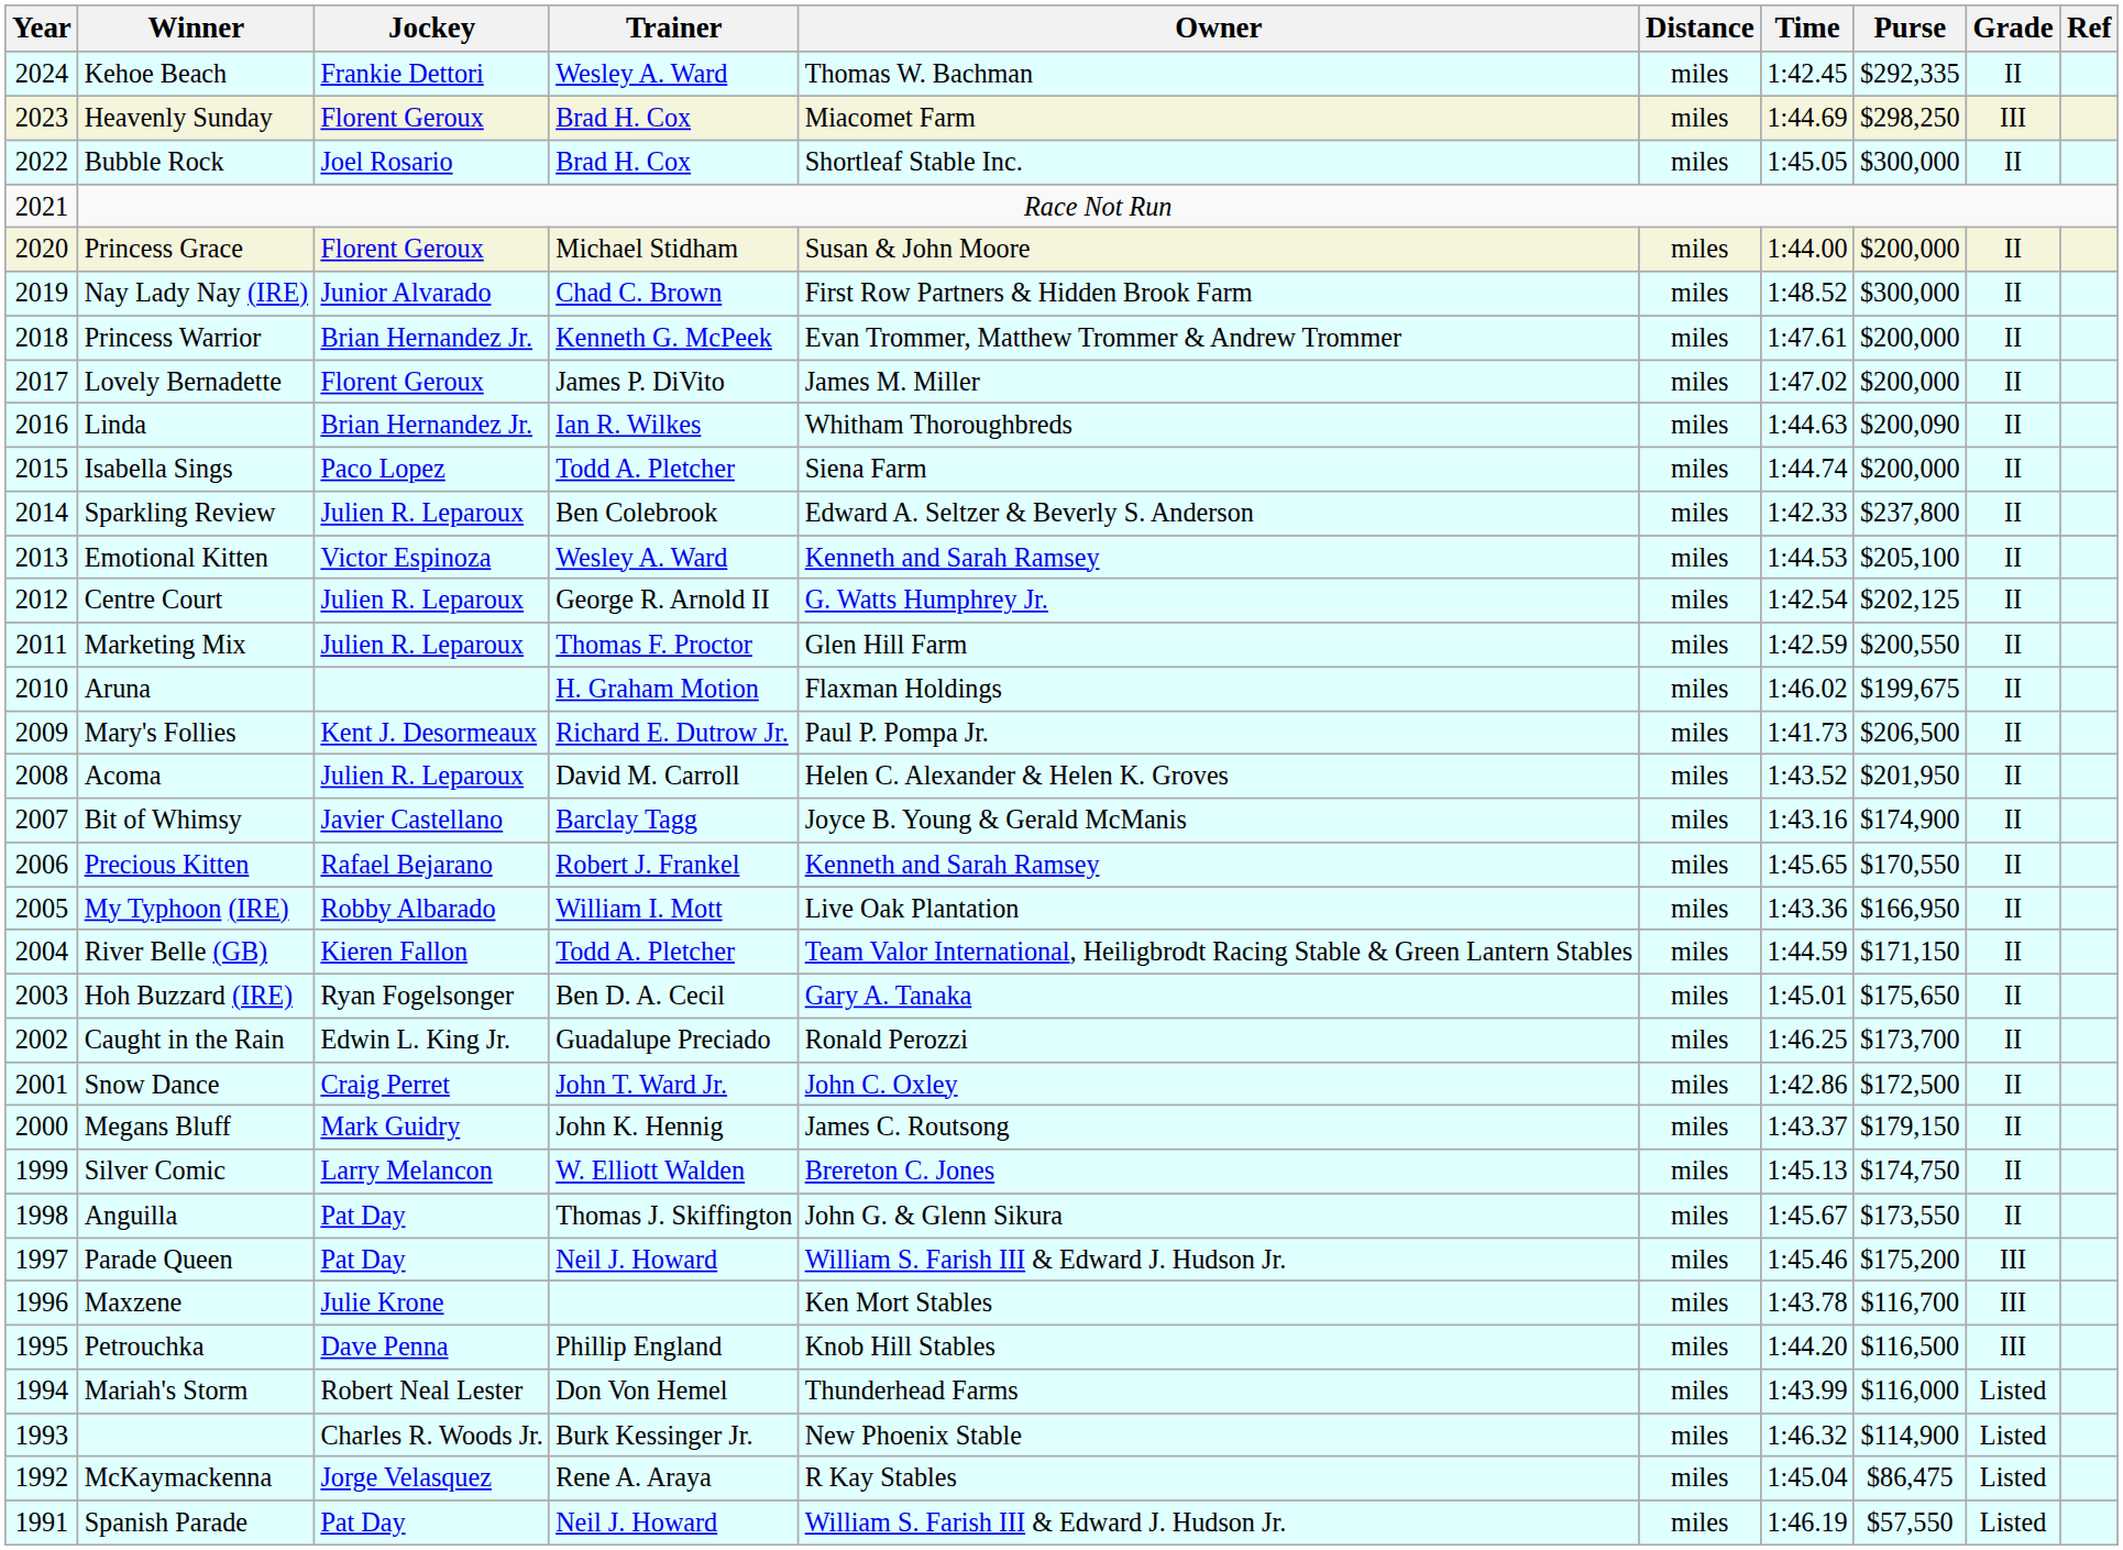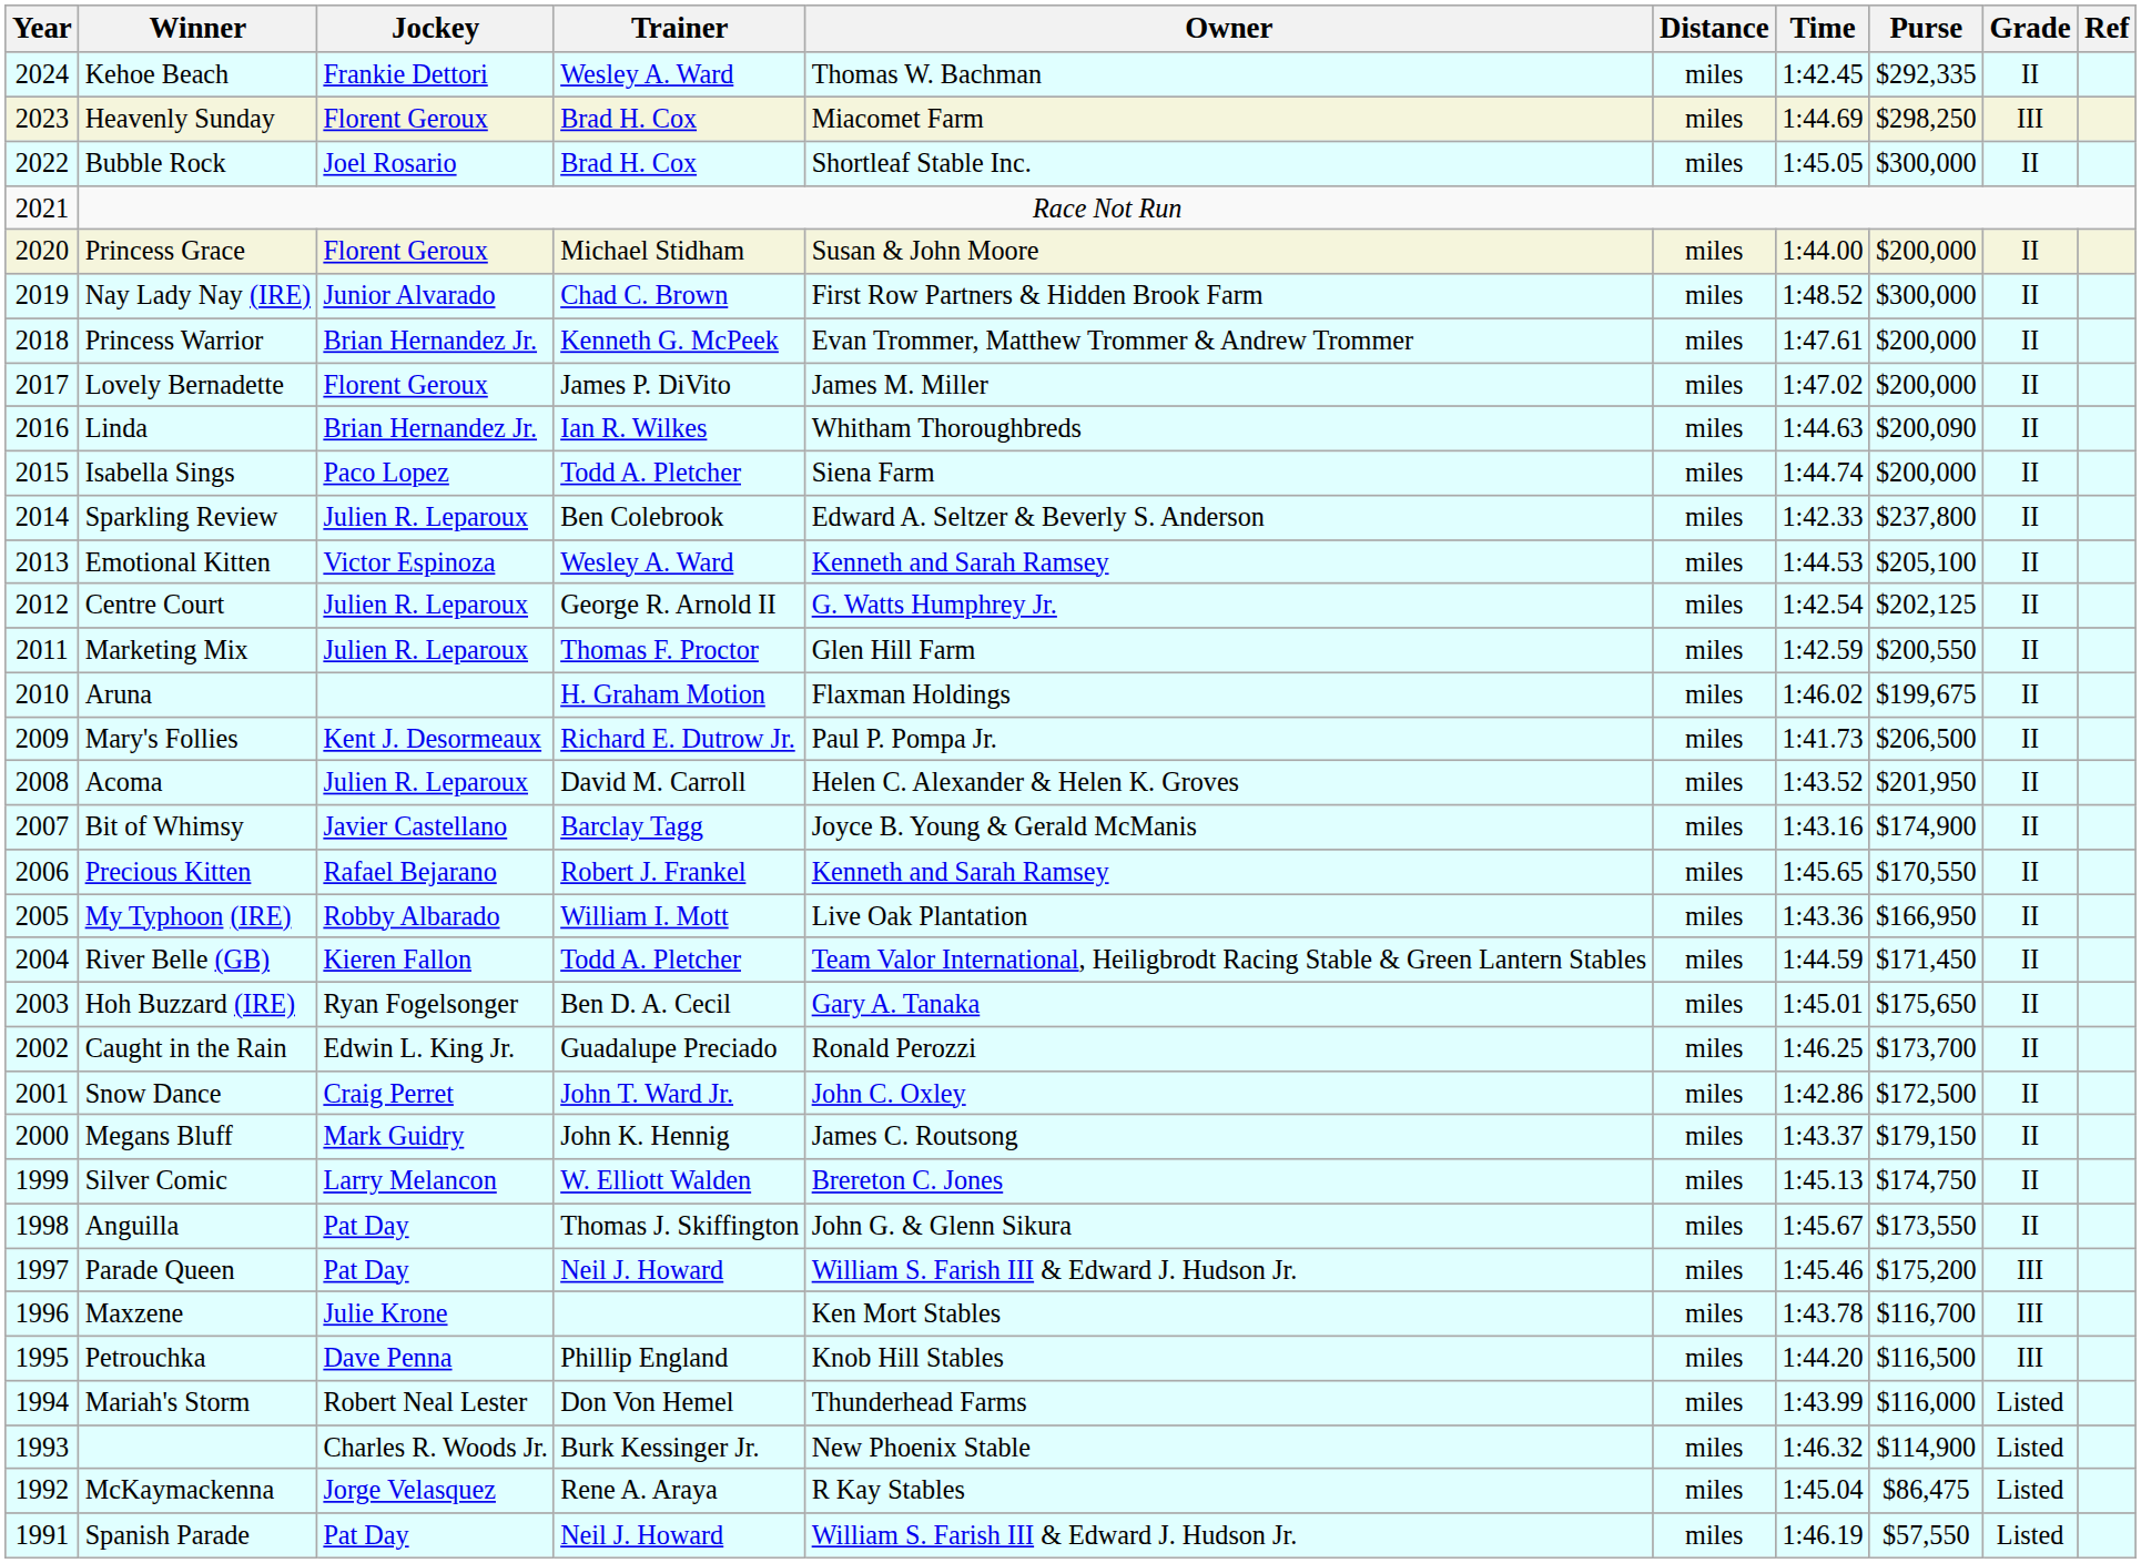River Belle (GB) | Purse: $171,150 -> $171,450
